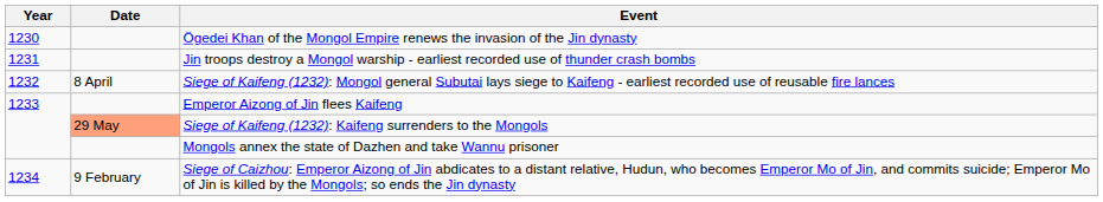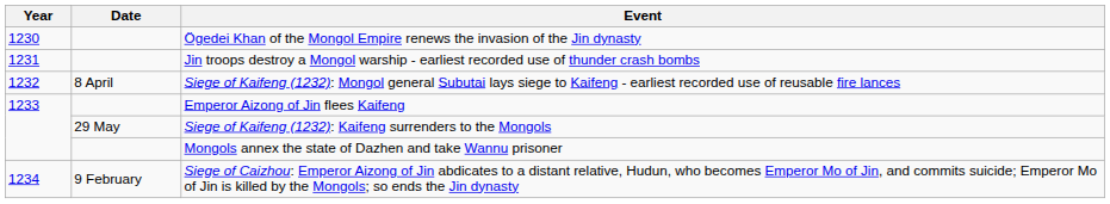Siege of Kaifeng (1232): Kaifeng surrenders to the Mongols | Date: lightsalmon background -> no background
